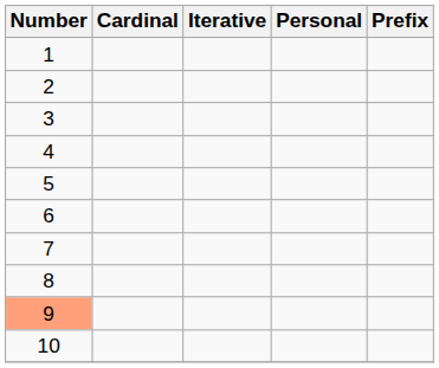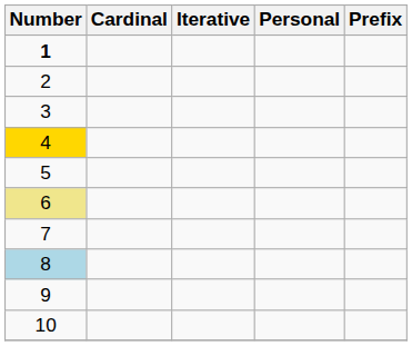1 | Number: normal -> bold
4 | Number: no background -> gold background
6 | Number: no background -> khaki background
8 | Number: no background -> lightblue background
9 | Number: lightsalmon background -> no background
